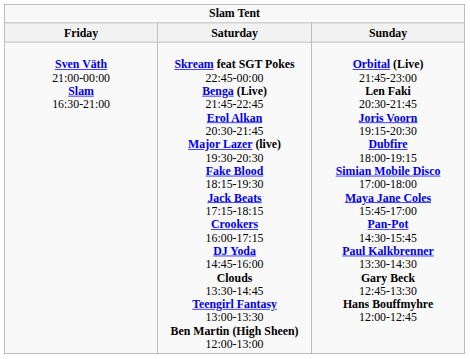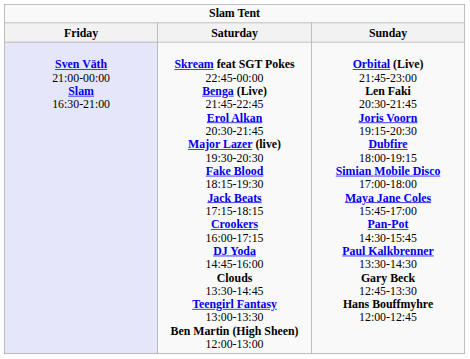Sven Väth 21:00-00:00 Slam 16:30-21:00 | Friday: no background -> lavender background
